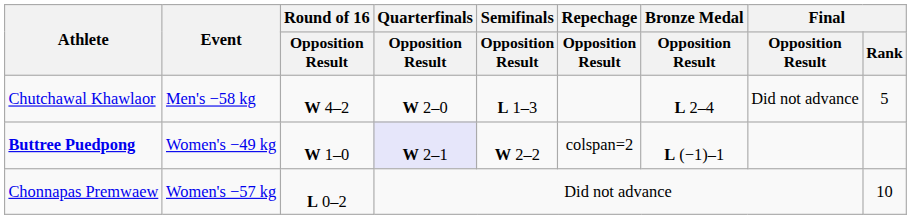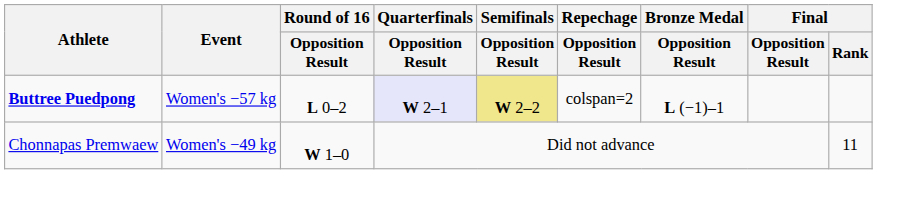- row: Chutchawal Khawlaor | Men's −58 kg | W 4–2 | W 2–0 | L 1–3 | L 2–4 | Did not advance | 5
Buttree Puedpong | Event: Women's −49 kg -> Women's −57 kg
Buttree Puedpong | Round of 16 / Opposition Result: W 1–0 -> L 0–2
Buttree Puedpong | Semifinals / Opposition Result: no background -> khaki background
Chonnapas Premwaew | Event: Women's −57 kg -> Women's −49 kg
Chonnapas Premwaew | Round of 16 / Opposition Result: L 0–2 -> W 1–0
Chonnapas Premwaew | Final / Rank: 10 -> 11
